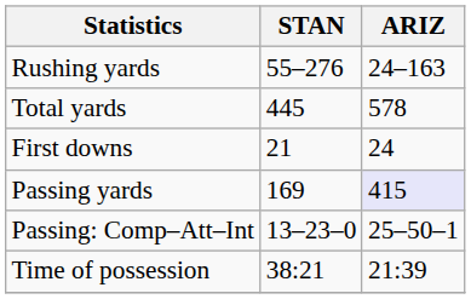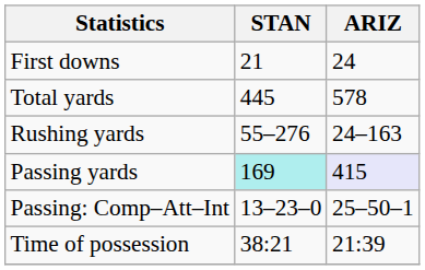rows swapped: First downs <-> Rushing yards
Passing yards | STAN: no background -> paleturquoise background
